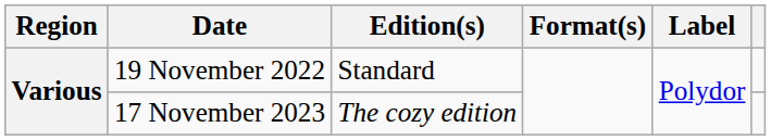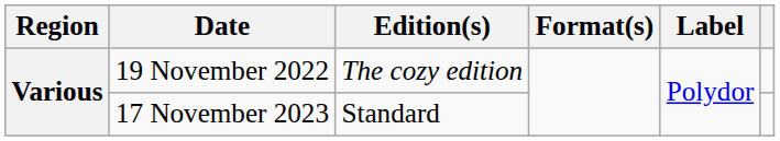19 November 2022 | Edition(s): Standard -> The cozy edition
17 November 2023 | Edition(s): The cozy edition -> Standard
